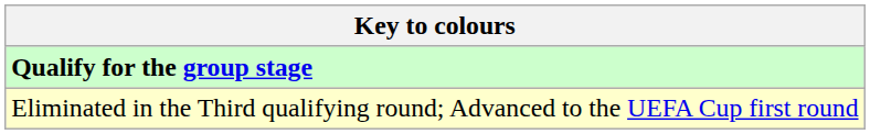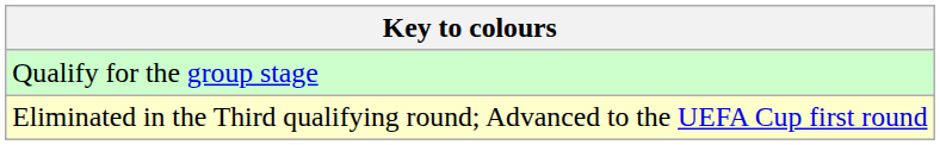row 2 | column 1: bold -> normal
